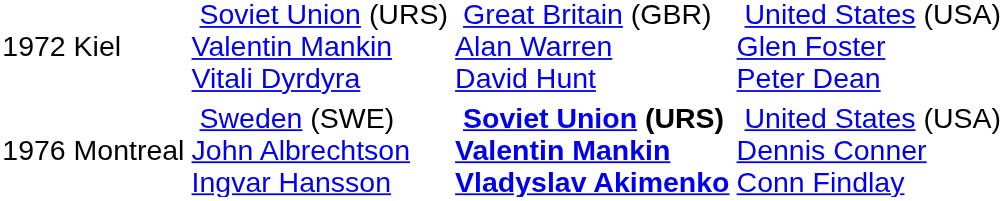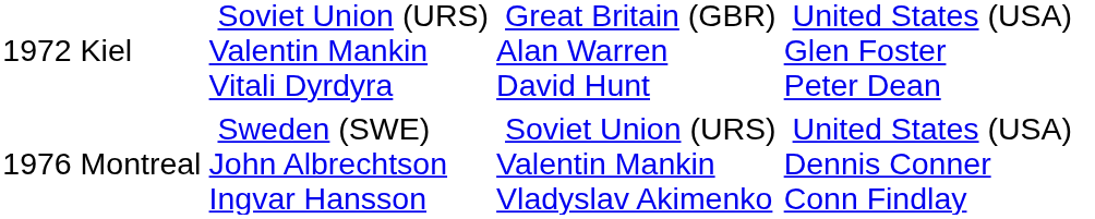1976 Montreal | column 3: bold -> normal
